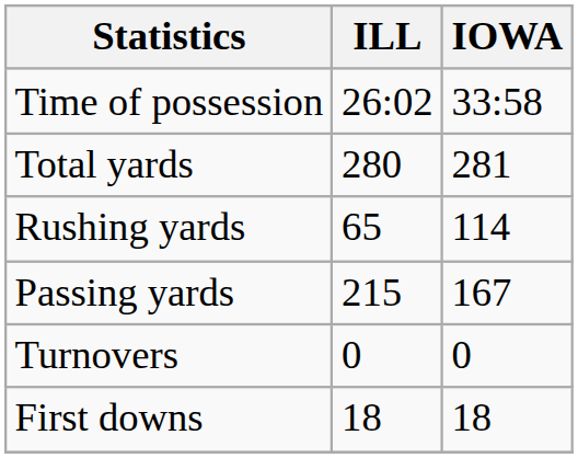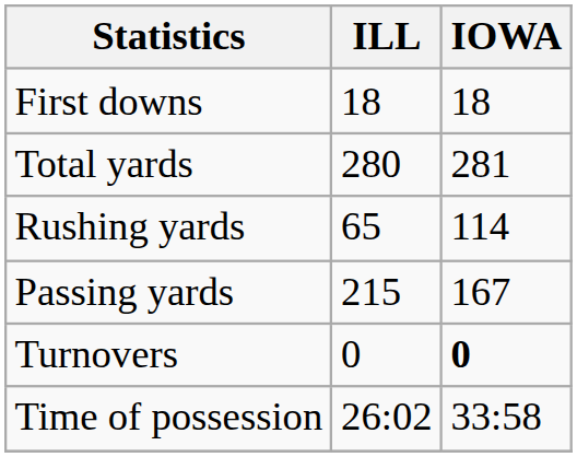rows swapped: First downs <-> Time of possession
Turnovers | IOWA: normal -> bold
